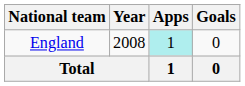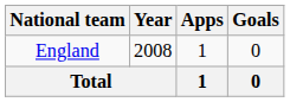England | Apps: paleturquoise background -> no background
